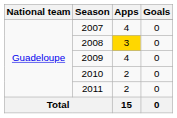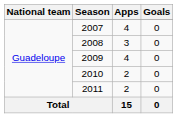2008 | Apps: gold background -> no background
